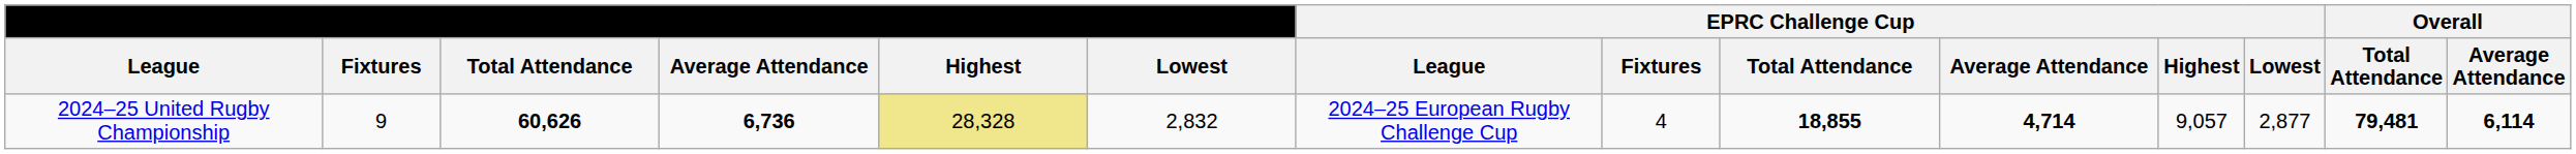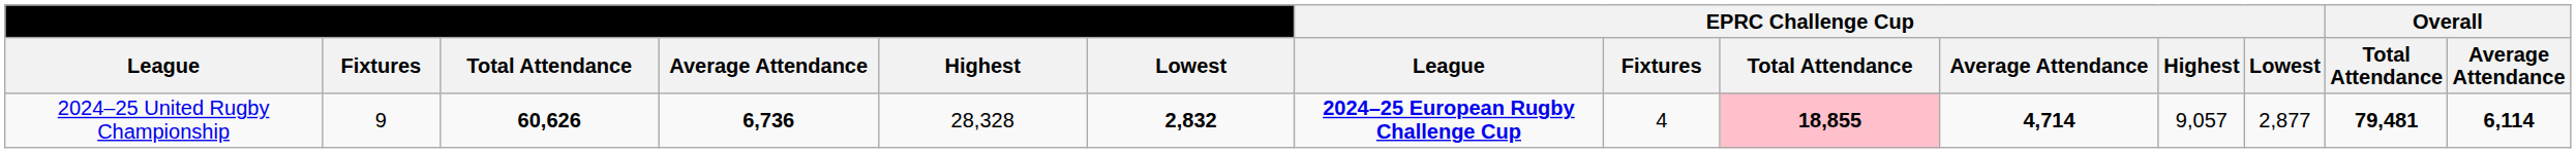2024–25 United Rugby Championship | column 5: khaki background -> no background
2024–25 United Rugby Championship | column 6: normal -> bold
2024–25 United Rugby Championship | column 7: normal -> bold
2024–25 United Rugby Championship | column 9: no background -> pink background
